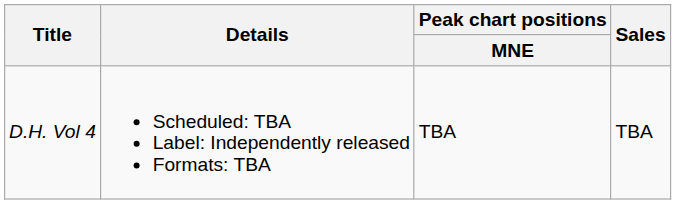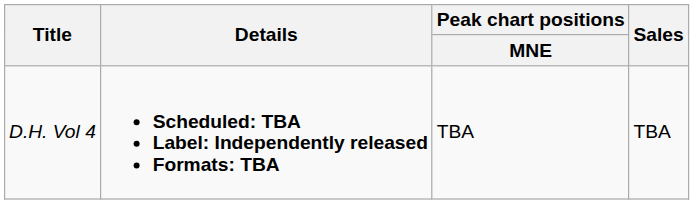D.H. Vol 4 | Details: normal -> bold
